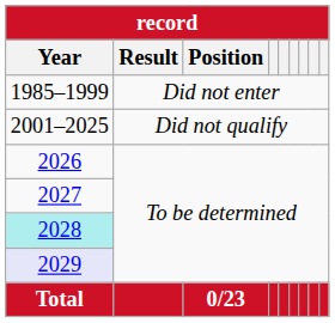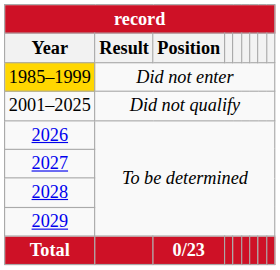1985–1999 | Year: no background -> gold background
2028 | Year: paleturquoise background -> no background
2029 | Year: lavender background -> no background
